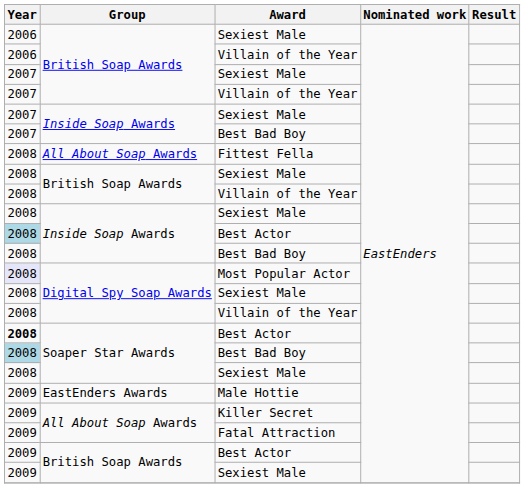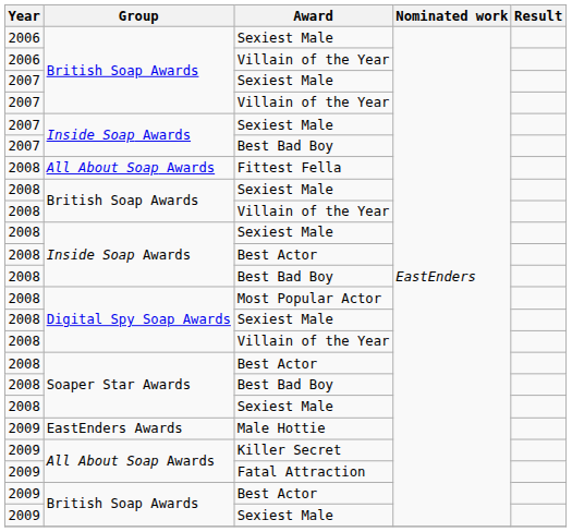Inside Soap Awards / Best Actor | Year: lightblue background -> no background
Most Popular Actor | Year: lavender background -> no background
Soaper Star Awards / Best Actor | Year: bold -> normal
Soaper Star Awards / Best Bad Boy | Year: lightblue background -> no background
